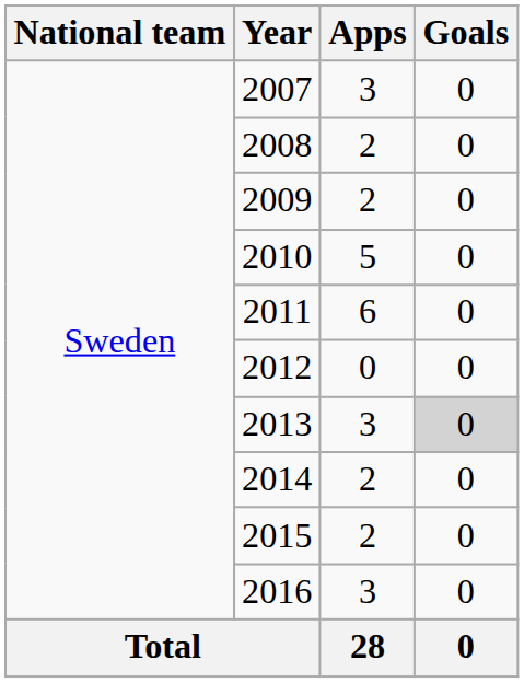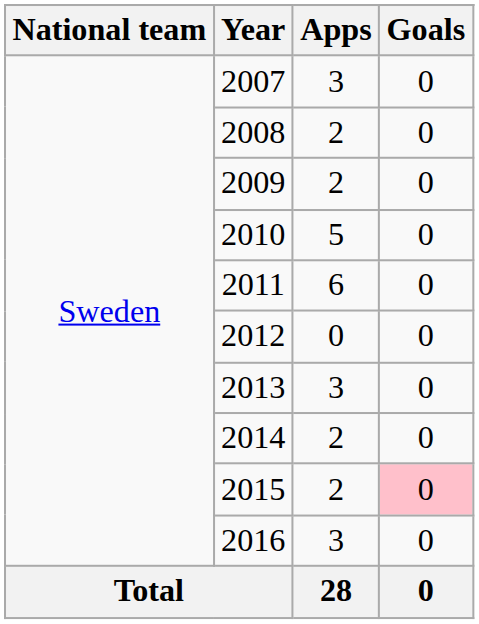2013 | Goals: lightgrey background -> no background
2015 | Goals: no background -> pink background
